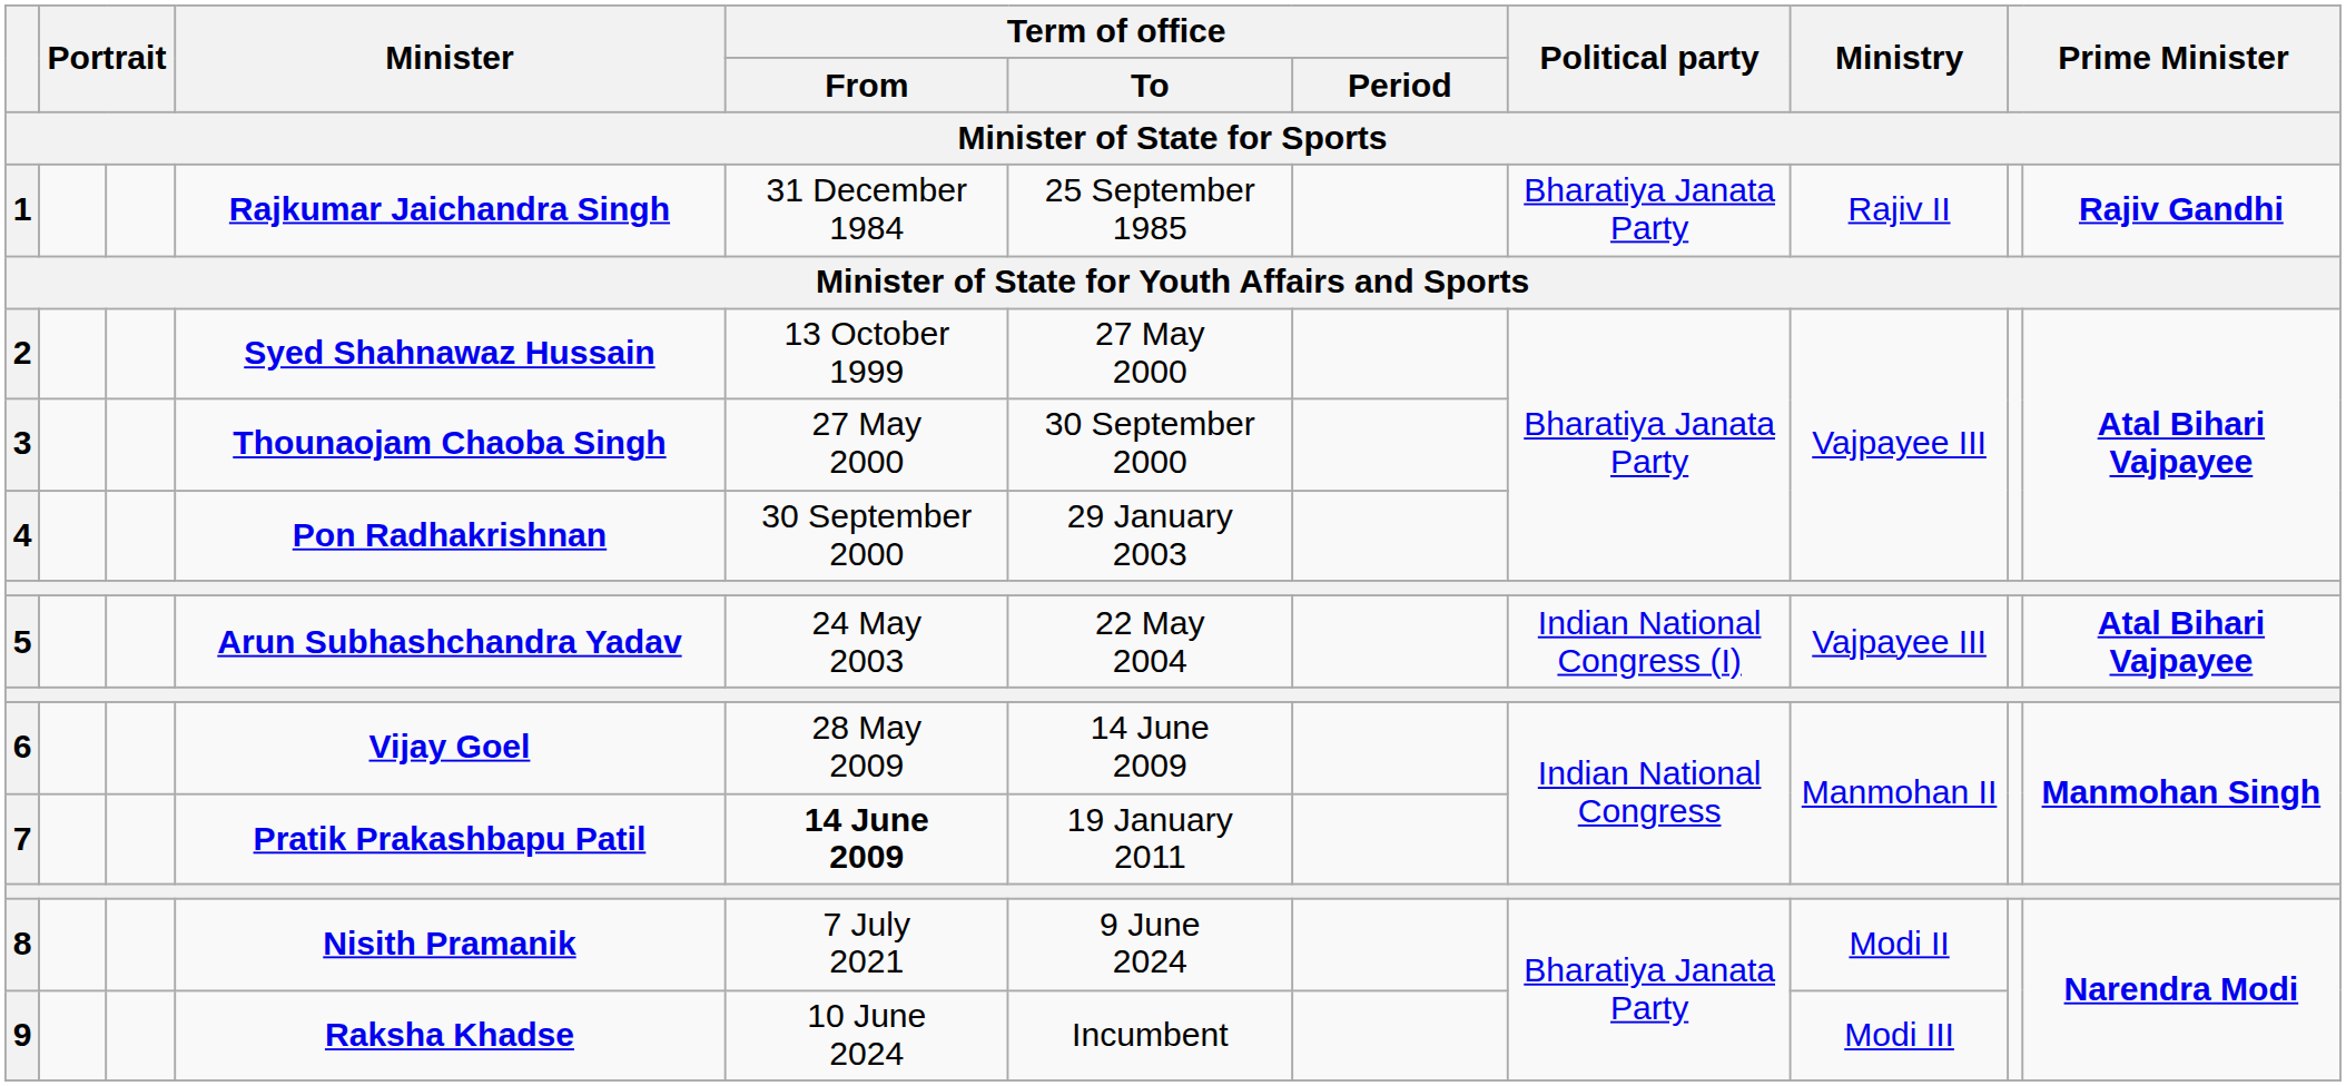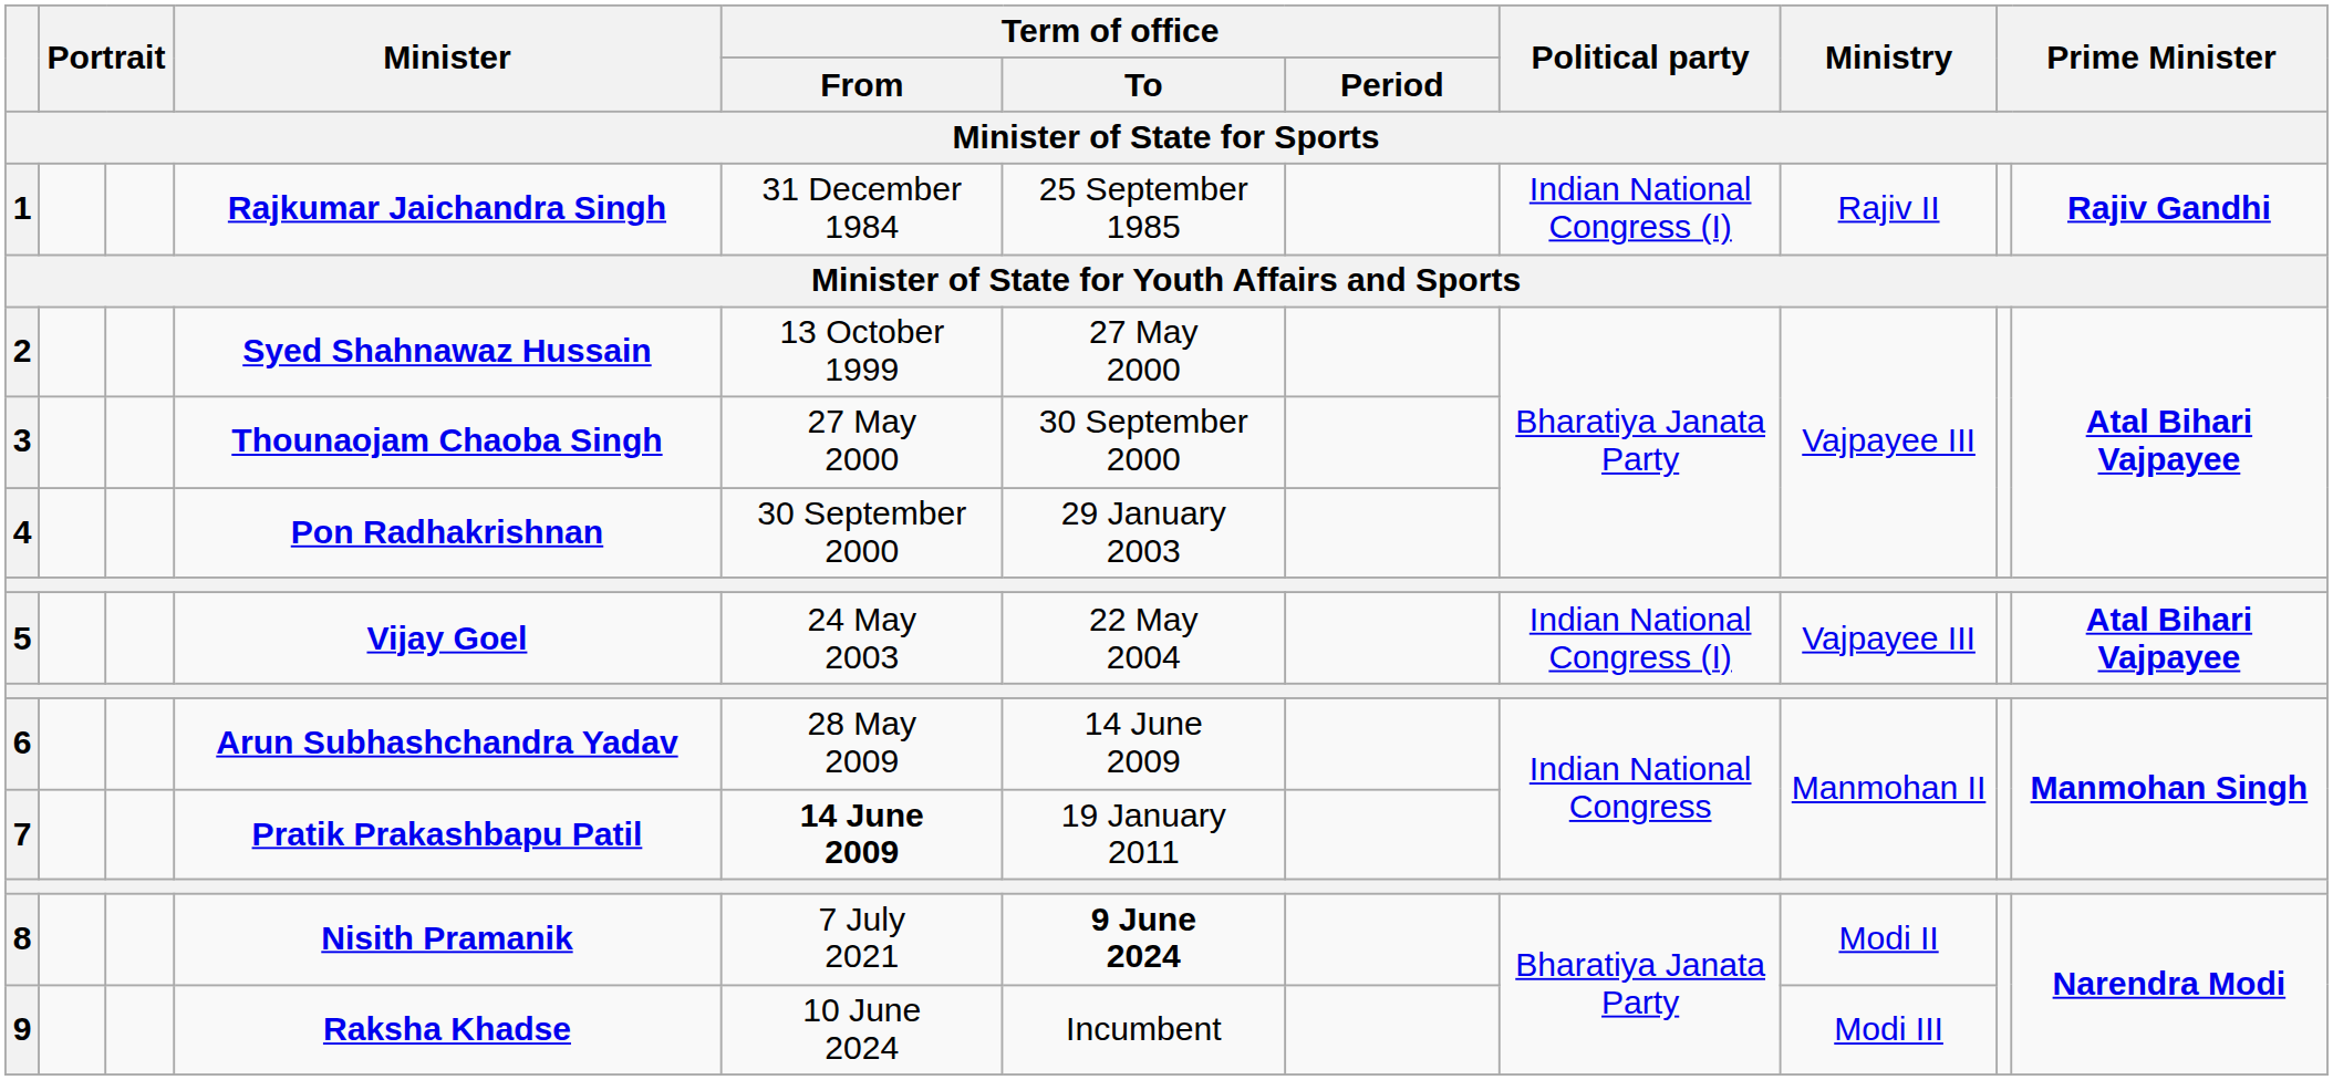1 | Political party: Bharatiya Janata Party -> Indian National Congress (I)
5 | Minister: Arun Subhashchandra Yadav -> Vijay Goel
6 | Minister: Vijay Goel -> Arun Subhashchandra Yadav
8 | Term of office / To: normal -> bold
